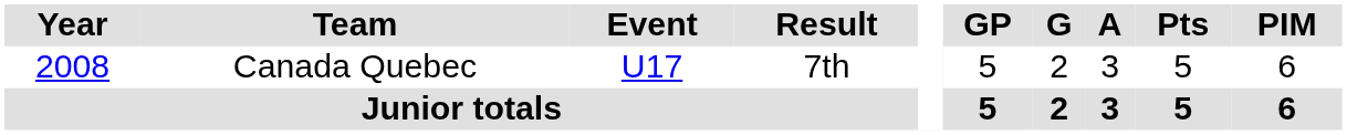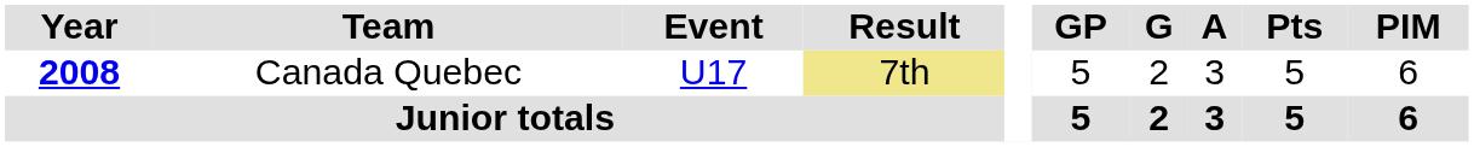Canada Quebec | Year: normal -> bold
Canada Quebec | Result: no background -> khaki background
